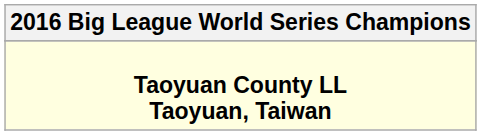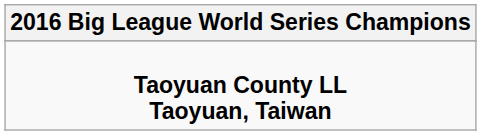row 2 | column 1: lightyellow background -> no background
